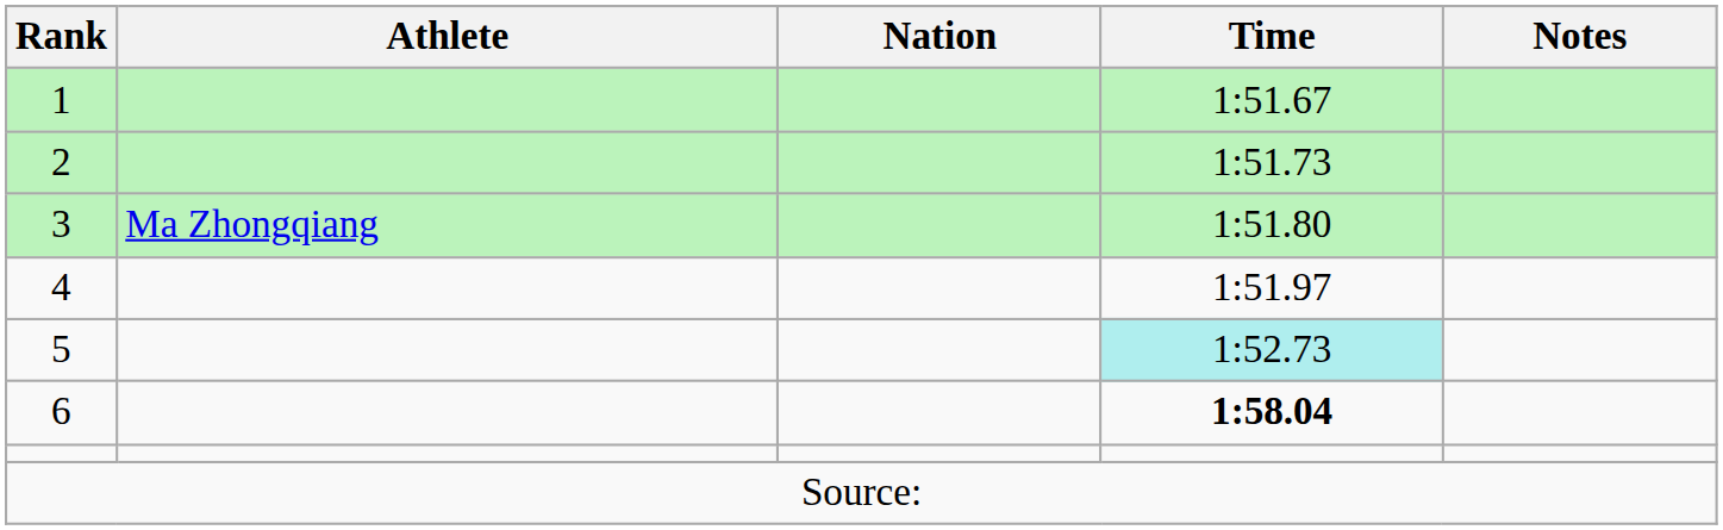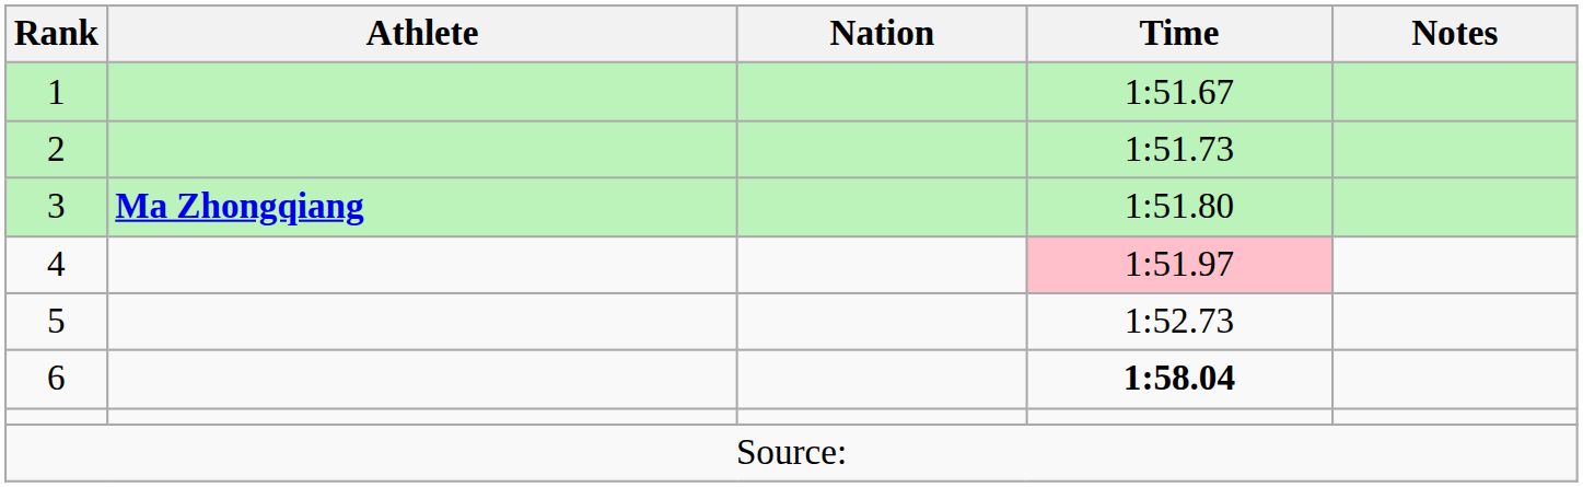3 | Athlete: normal -> bold
4 | Time: no background -> pink background
5 | Time: paleturquoise background -> no background
